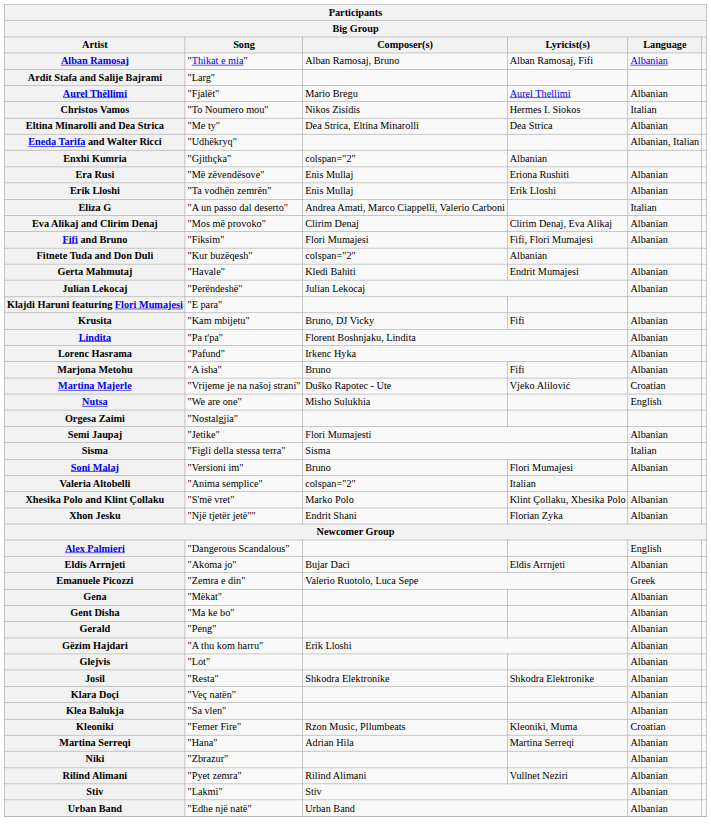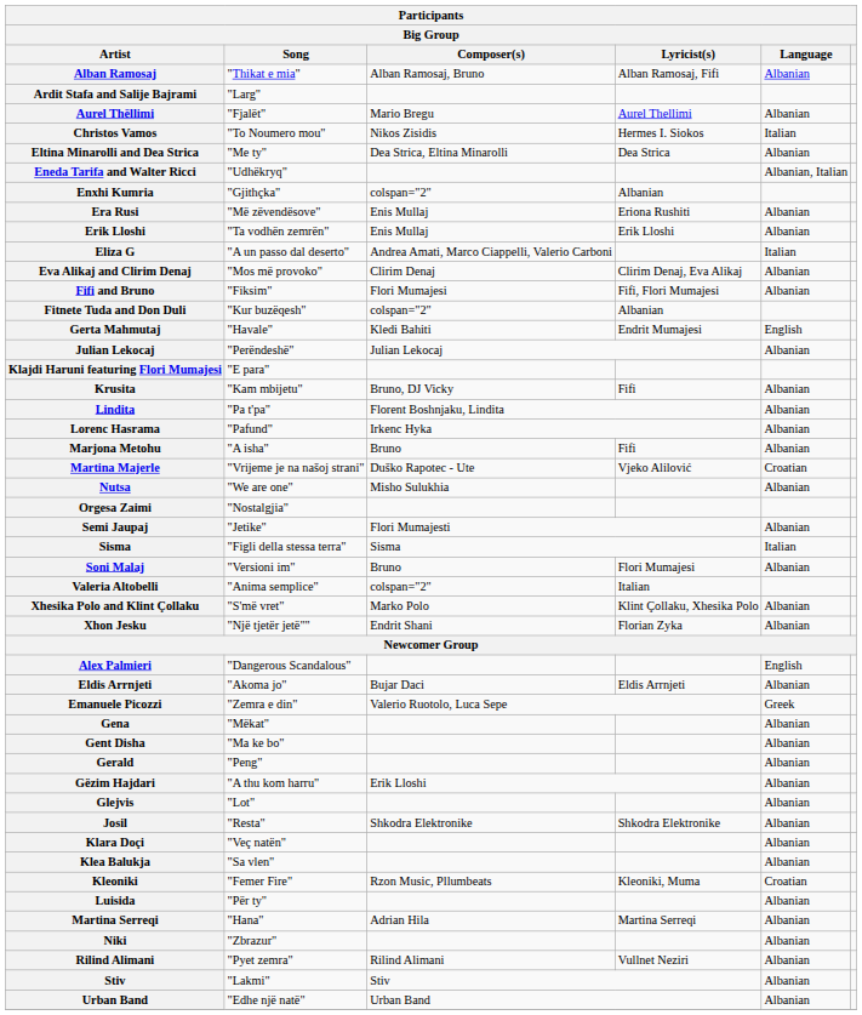Gerta Mahmutaj | Language: Albanian -> English
Nutsa | Language: English -> Albanian
+ row: Luisida | "Për ty" | Albanian
